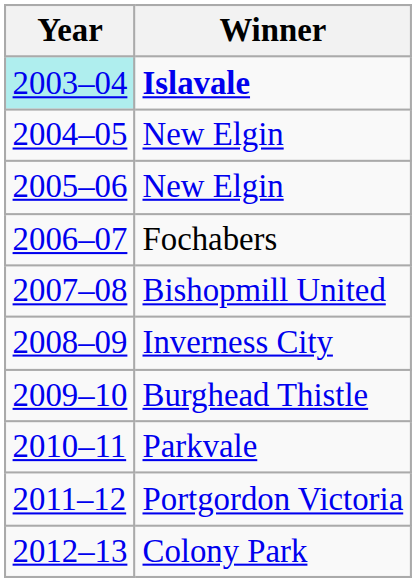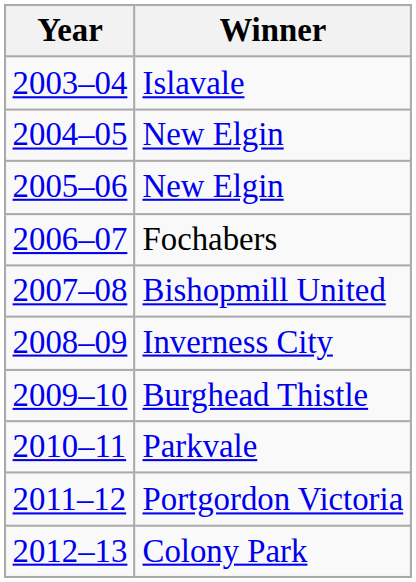row 2 | Year: paleturquoise background -> no background
row 2 | Winner: bold -> normal
